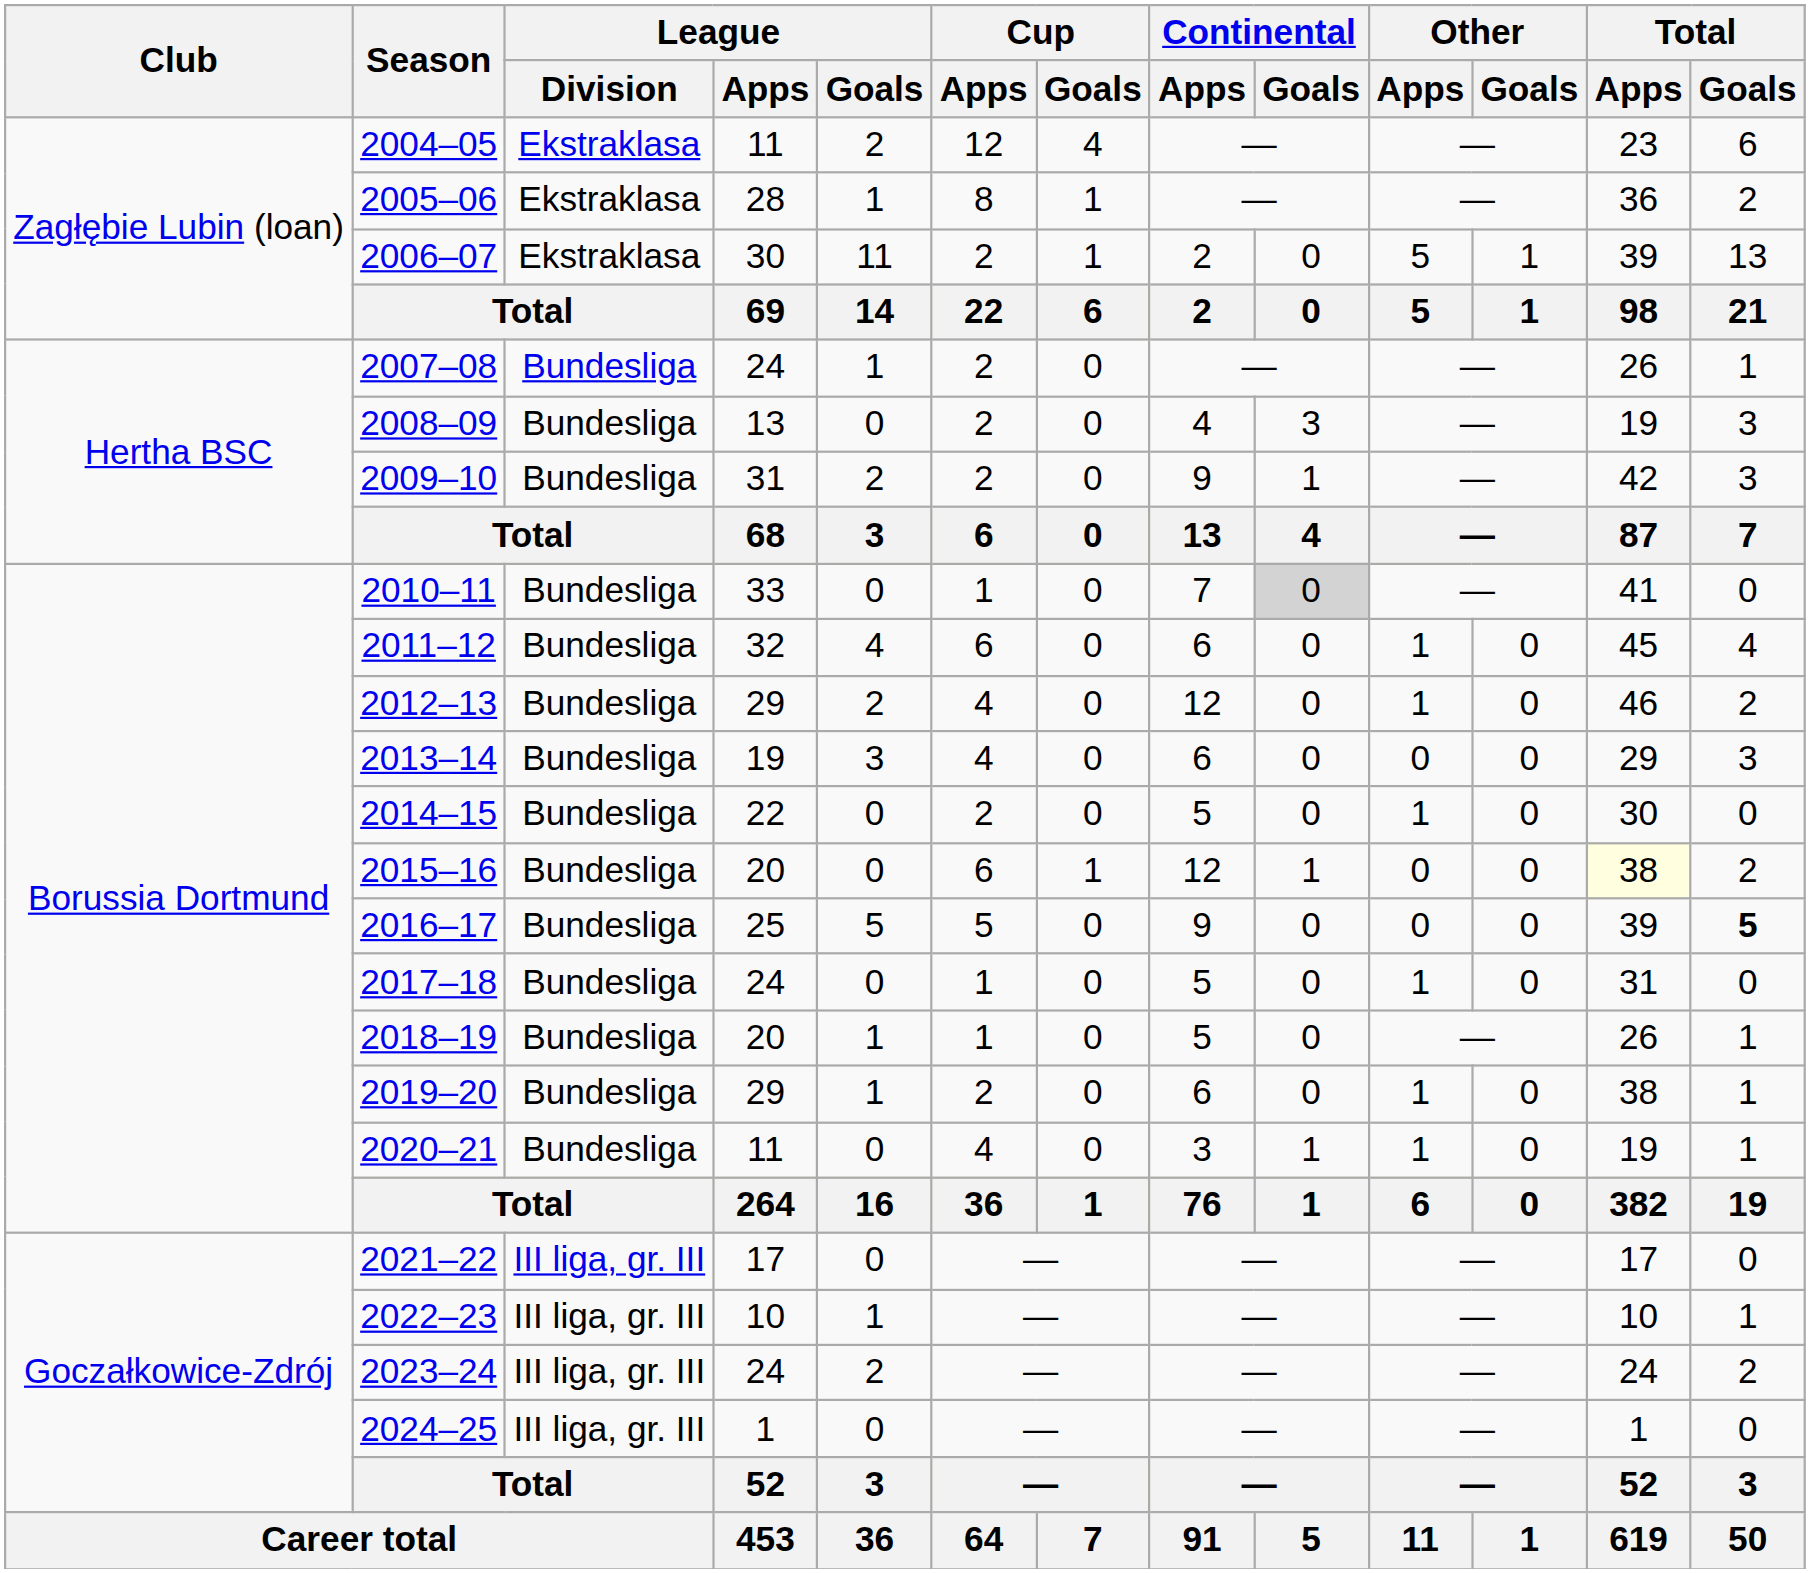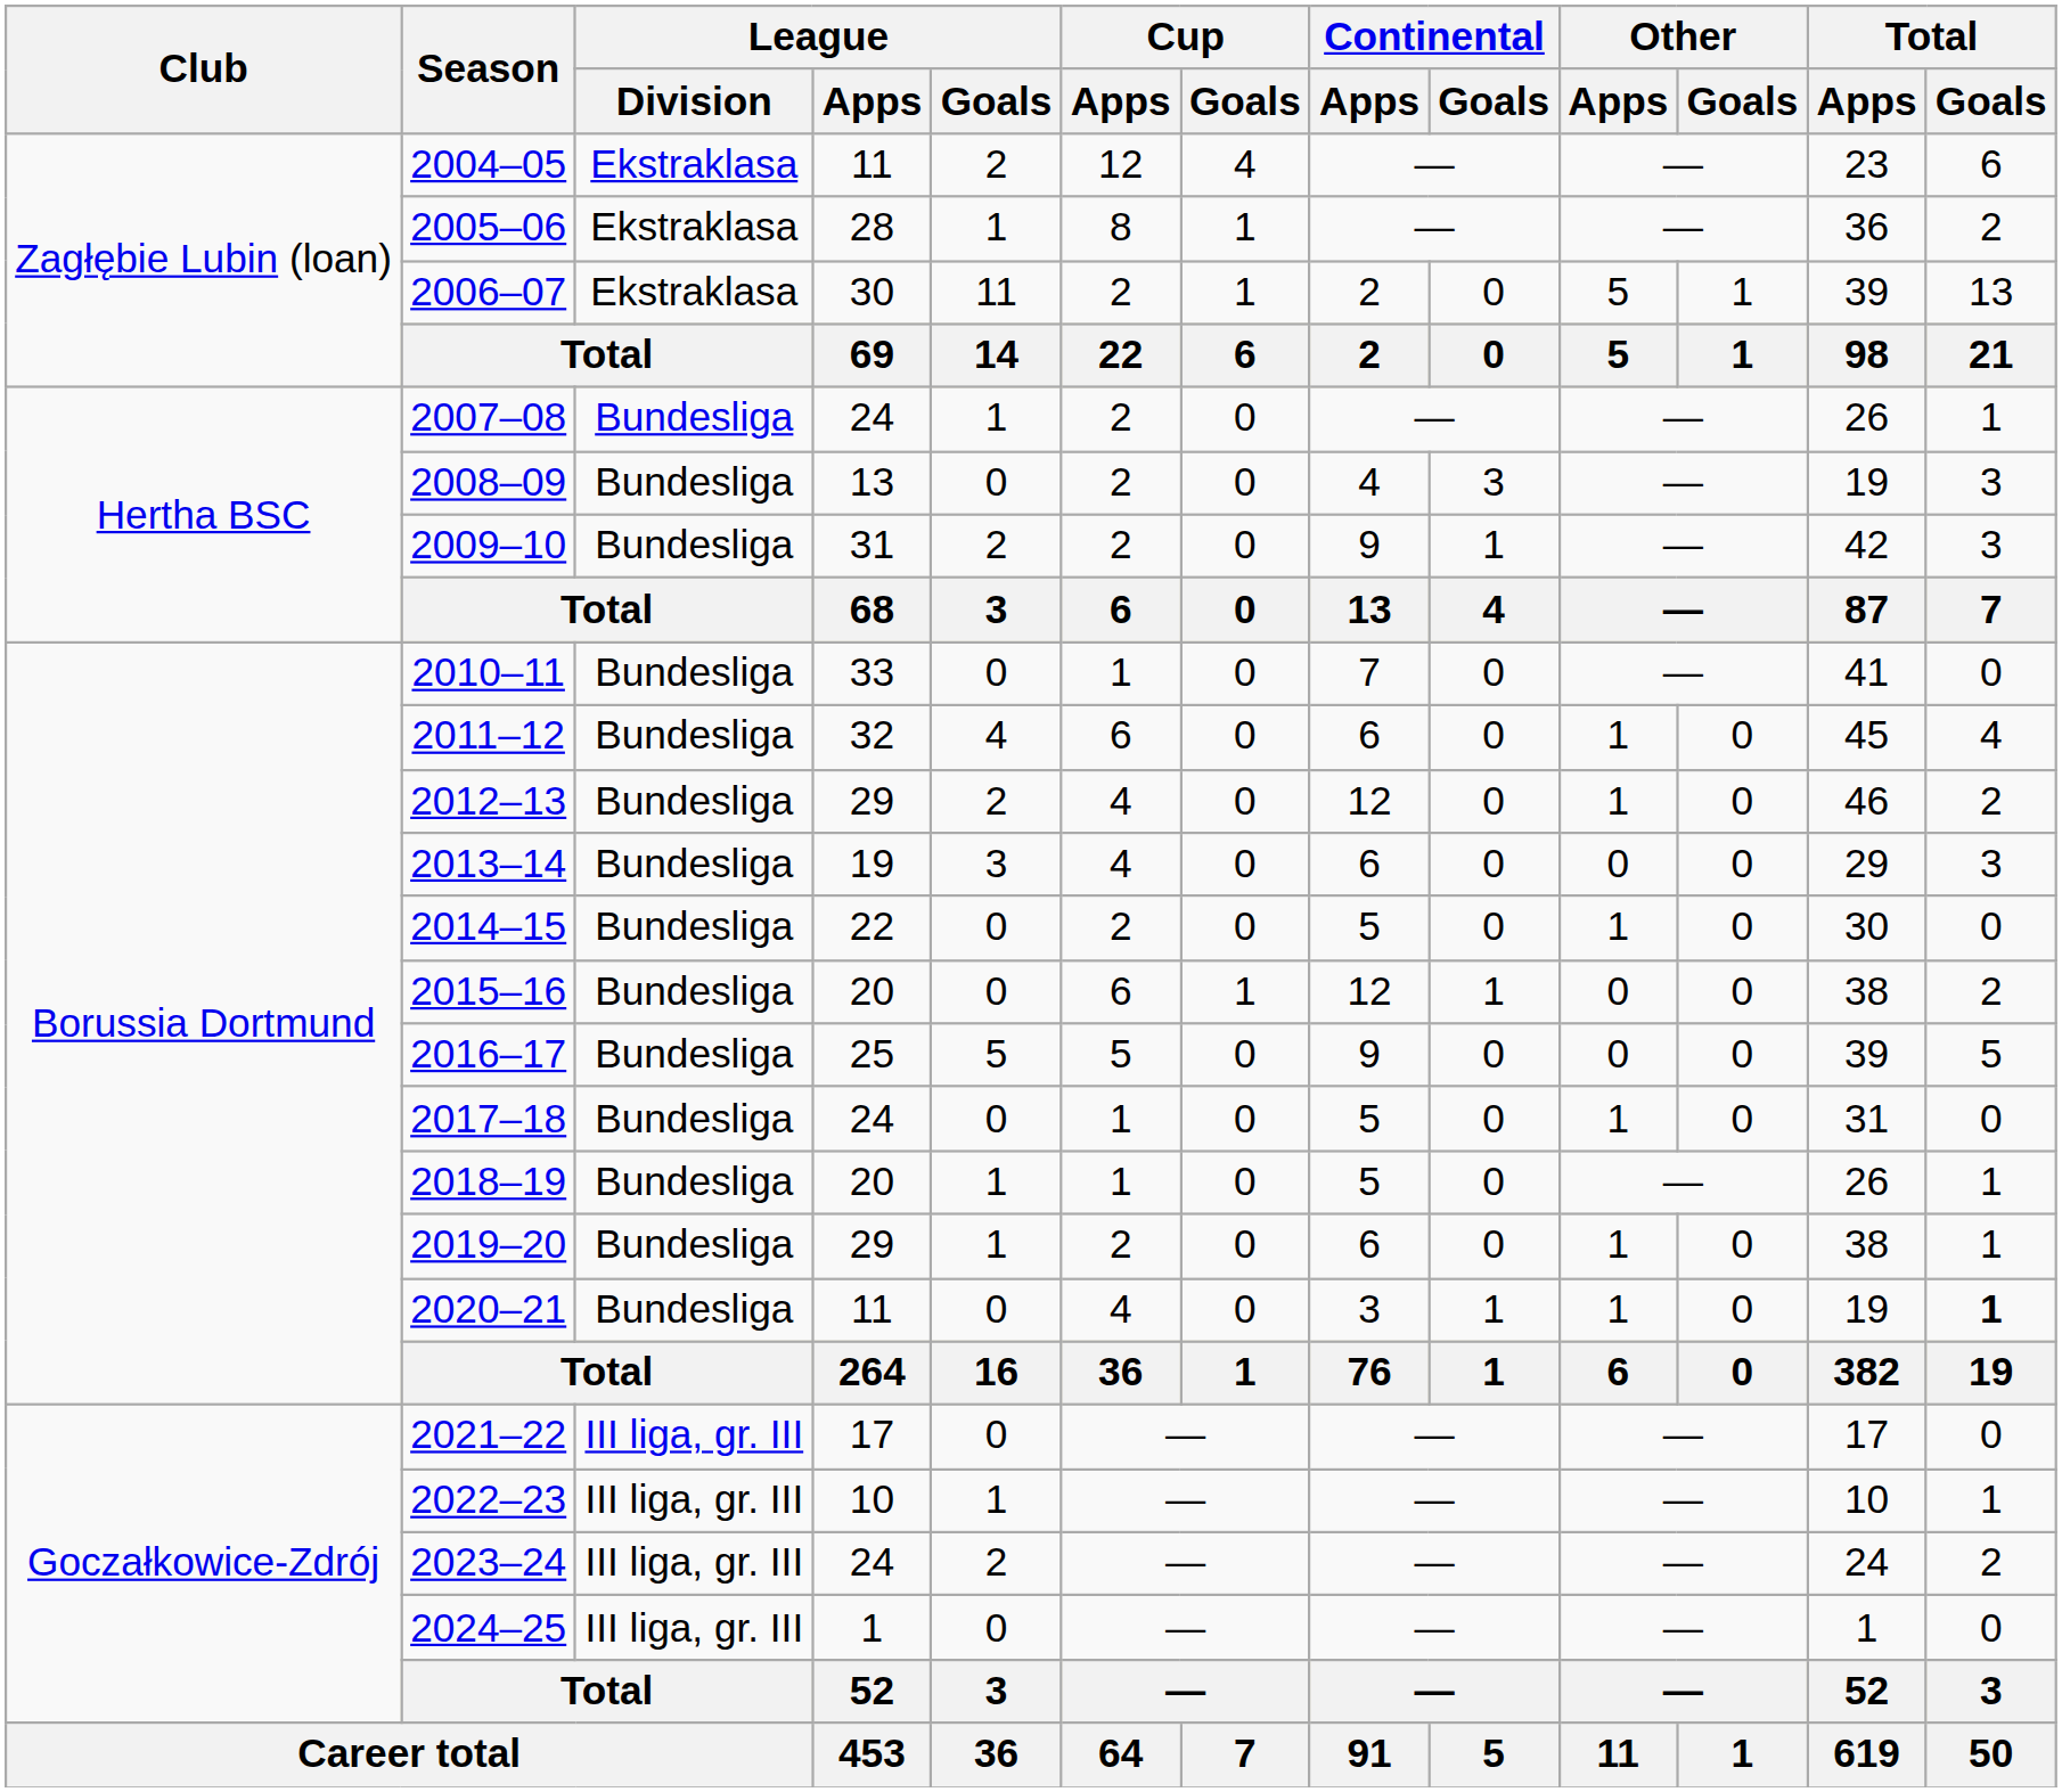2010–11 | Continental / Goals: lightgrey background -> no background
2015–16 | Total / Apps: lightyellow background -> no background
2016–17 | Total / Goals: bold -> normal
2020–21 | Total / Goals: normal -> bold
